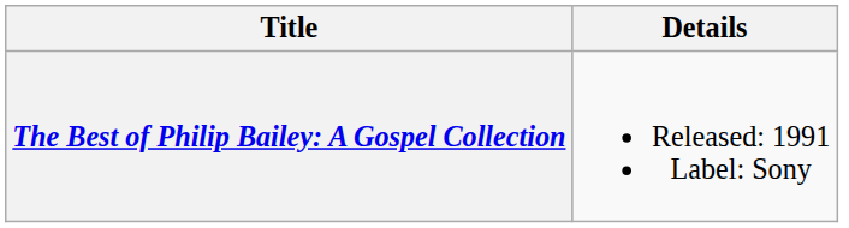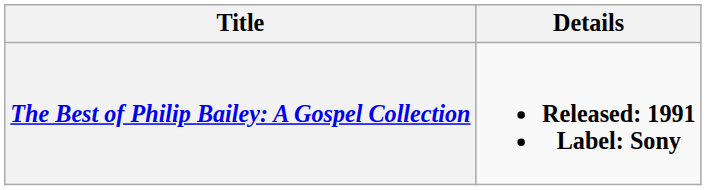The Best of Philip Bailey: A Gospel Collection | Details: normal -> bold
